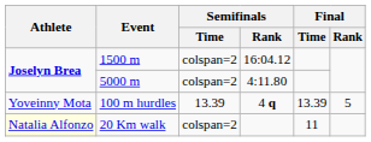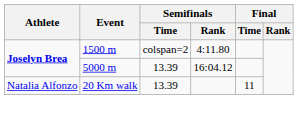1500 m | Semifinals / Rank: 16:04.12 -> 4:11.80
5000 m | Semifinals / Time: colspan=2 -> 13.39
5000 m | Semifinals / Rank: 4:11.80 -> 16:04.12
- row: Yoveinny Mota | 100 m hurdles | 13.39 | 4 q | 13.39 | 5
20 Km walk | Athlete: lightyellow background -> no background
20 Km walk | Semifinals / Time: colspan=2 -> 13.39
